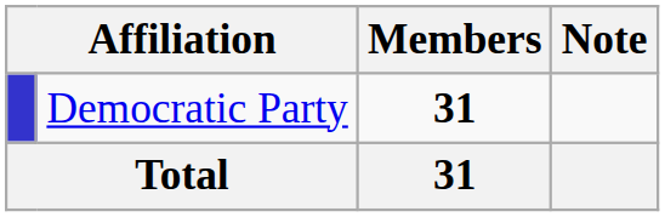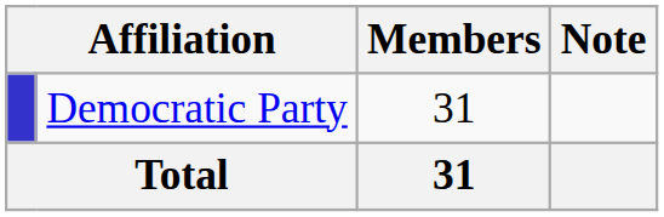Democratic Party | Members: bold -> normal
